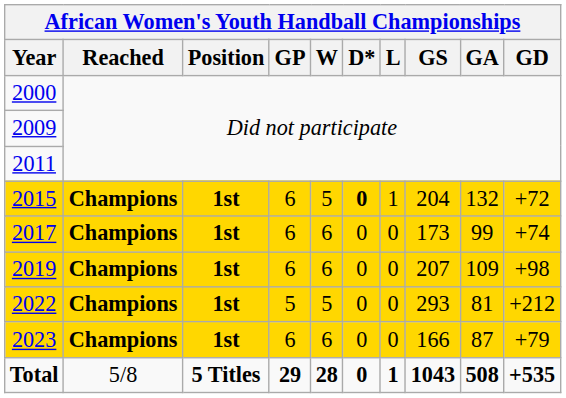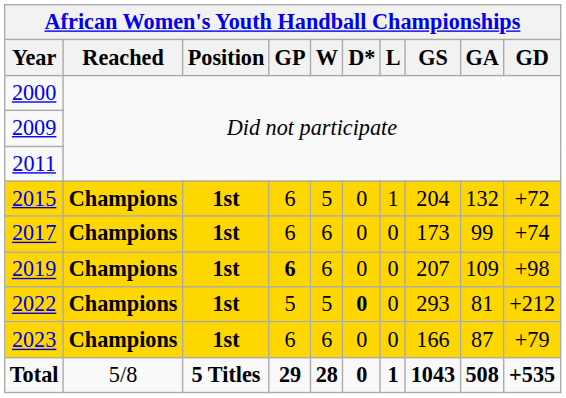2015 | D*: bold -> normal
2019 | GP: normal -> bold
2022 | D*: normal -> bold
